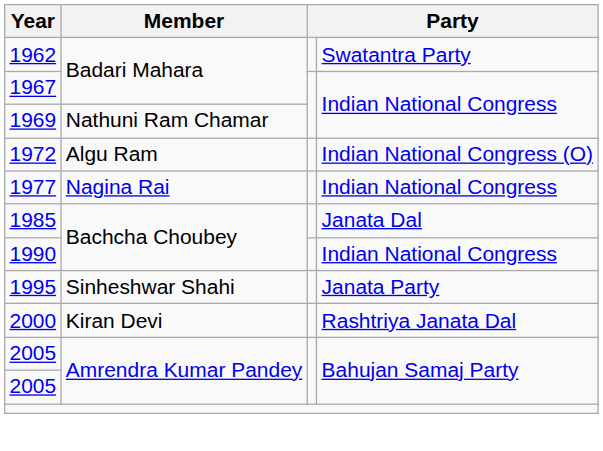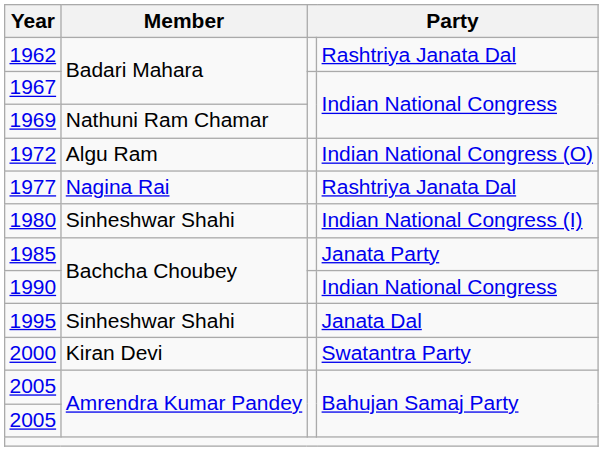1962 | column 4: Swatantra Party -> Rashtriya Janata Dal
1977 | column 4: Indian National Congress -> Rashtriya Janata Dal
+ row: 1980 | Sinheshwar Shahi | Indian National Congress (I)
1985 | column 4: Janata Dal -> Janata Party
1995 | column 4: Janata Party -> Janata Dal
2000 | column 4: Rashtriya Janata Dal -> Swatantra Party
